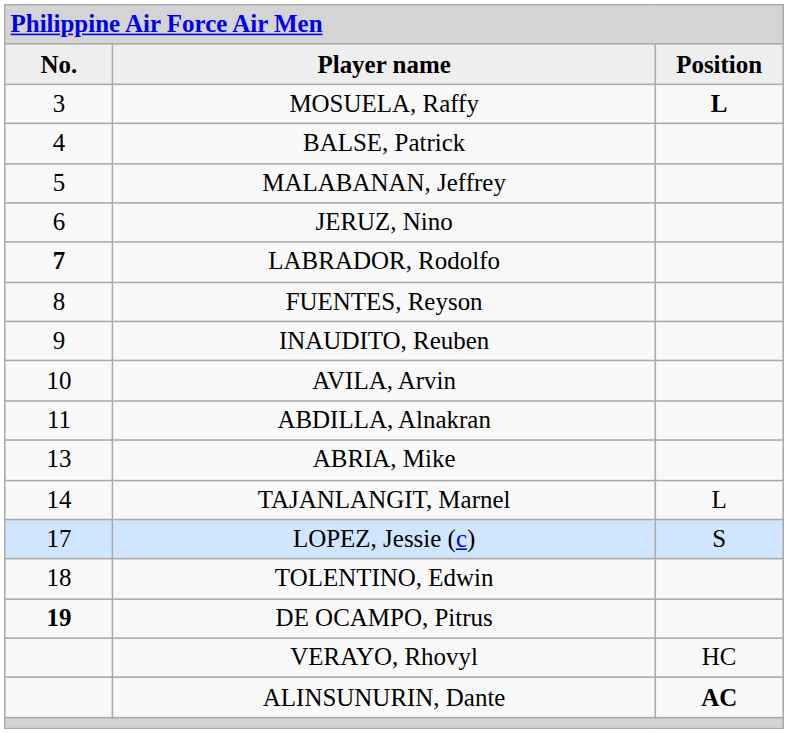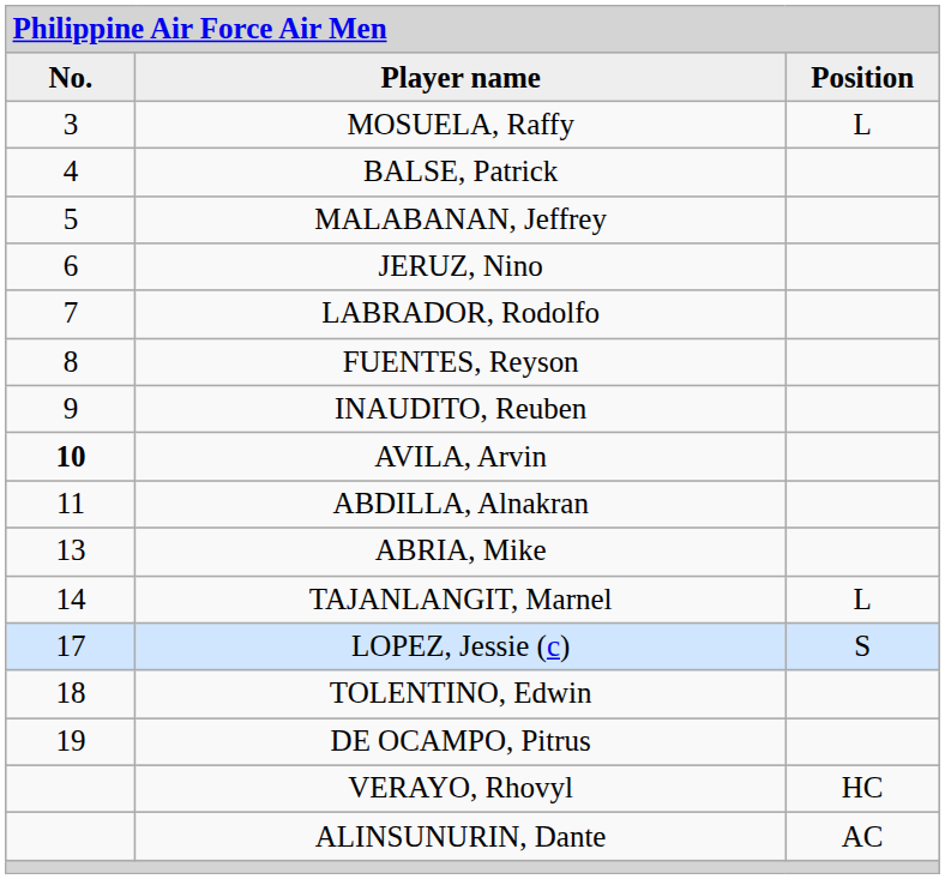MOSUELA, Raffy | column 3: bold -> normal
LABRADOR, Rodolfo | column 1: bold -> normal
AVILA, Arvin | column 1: normal -> bold
DE OCAMPO, Pitrus | column 1: bold -> normal
ALINSUNURIN, Dante | column 3: bold -> normal
